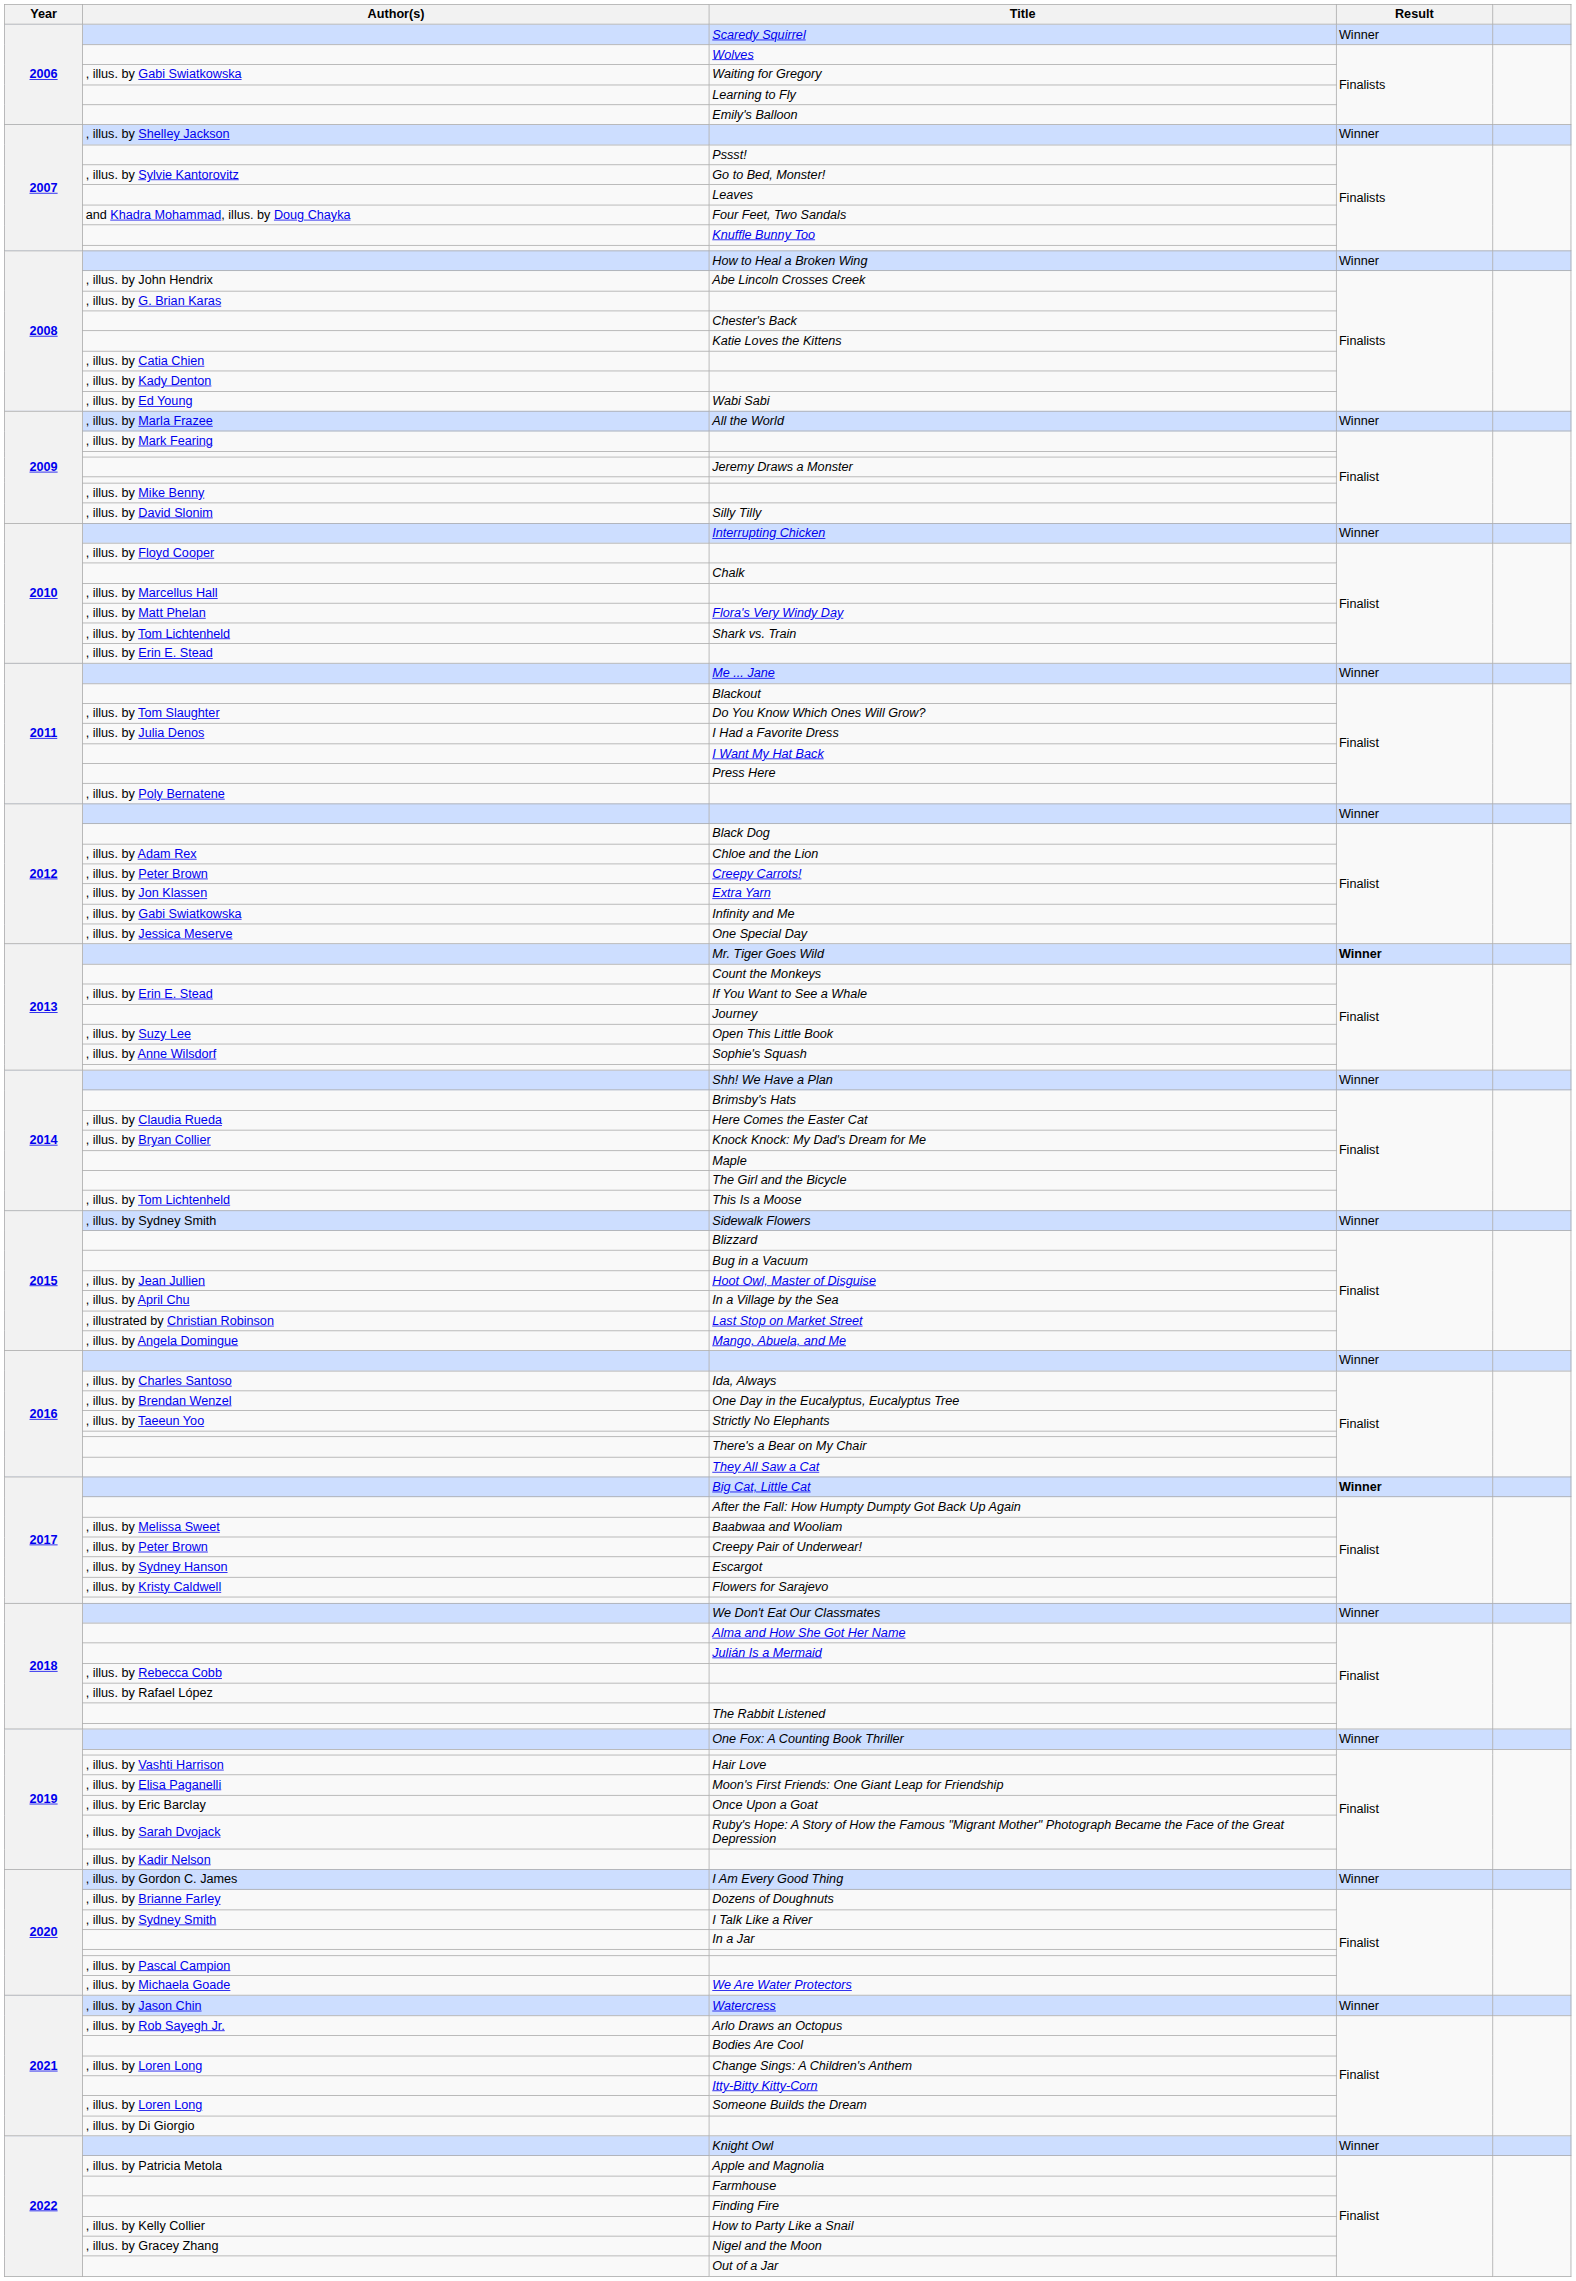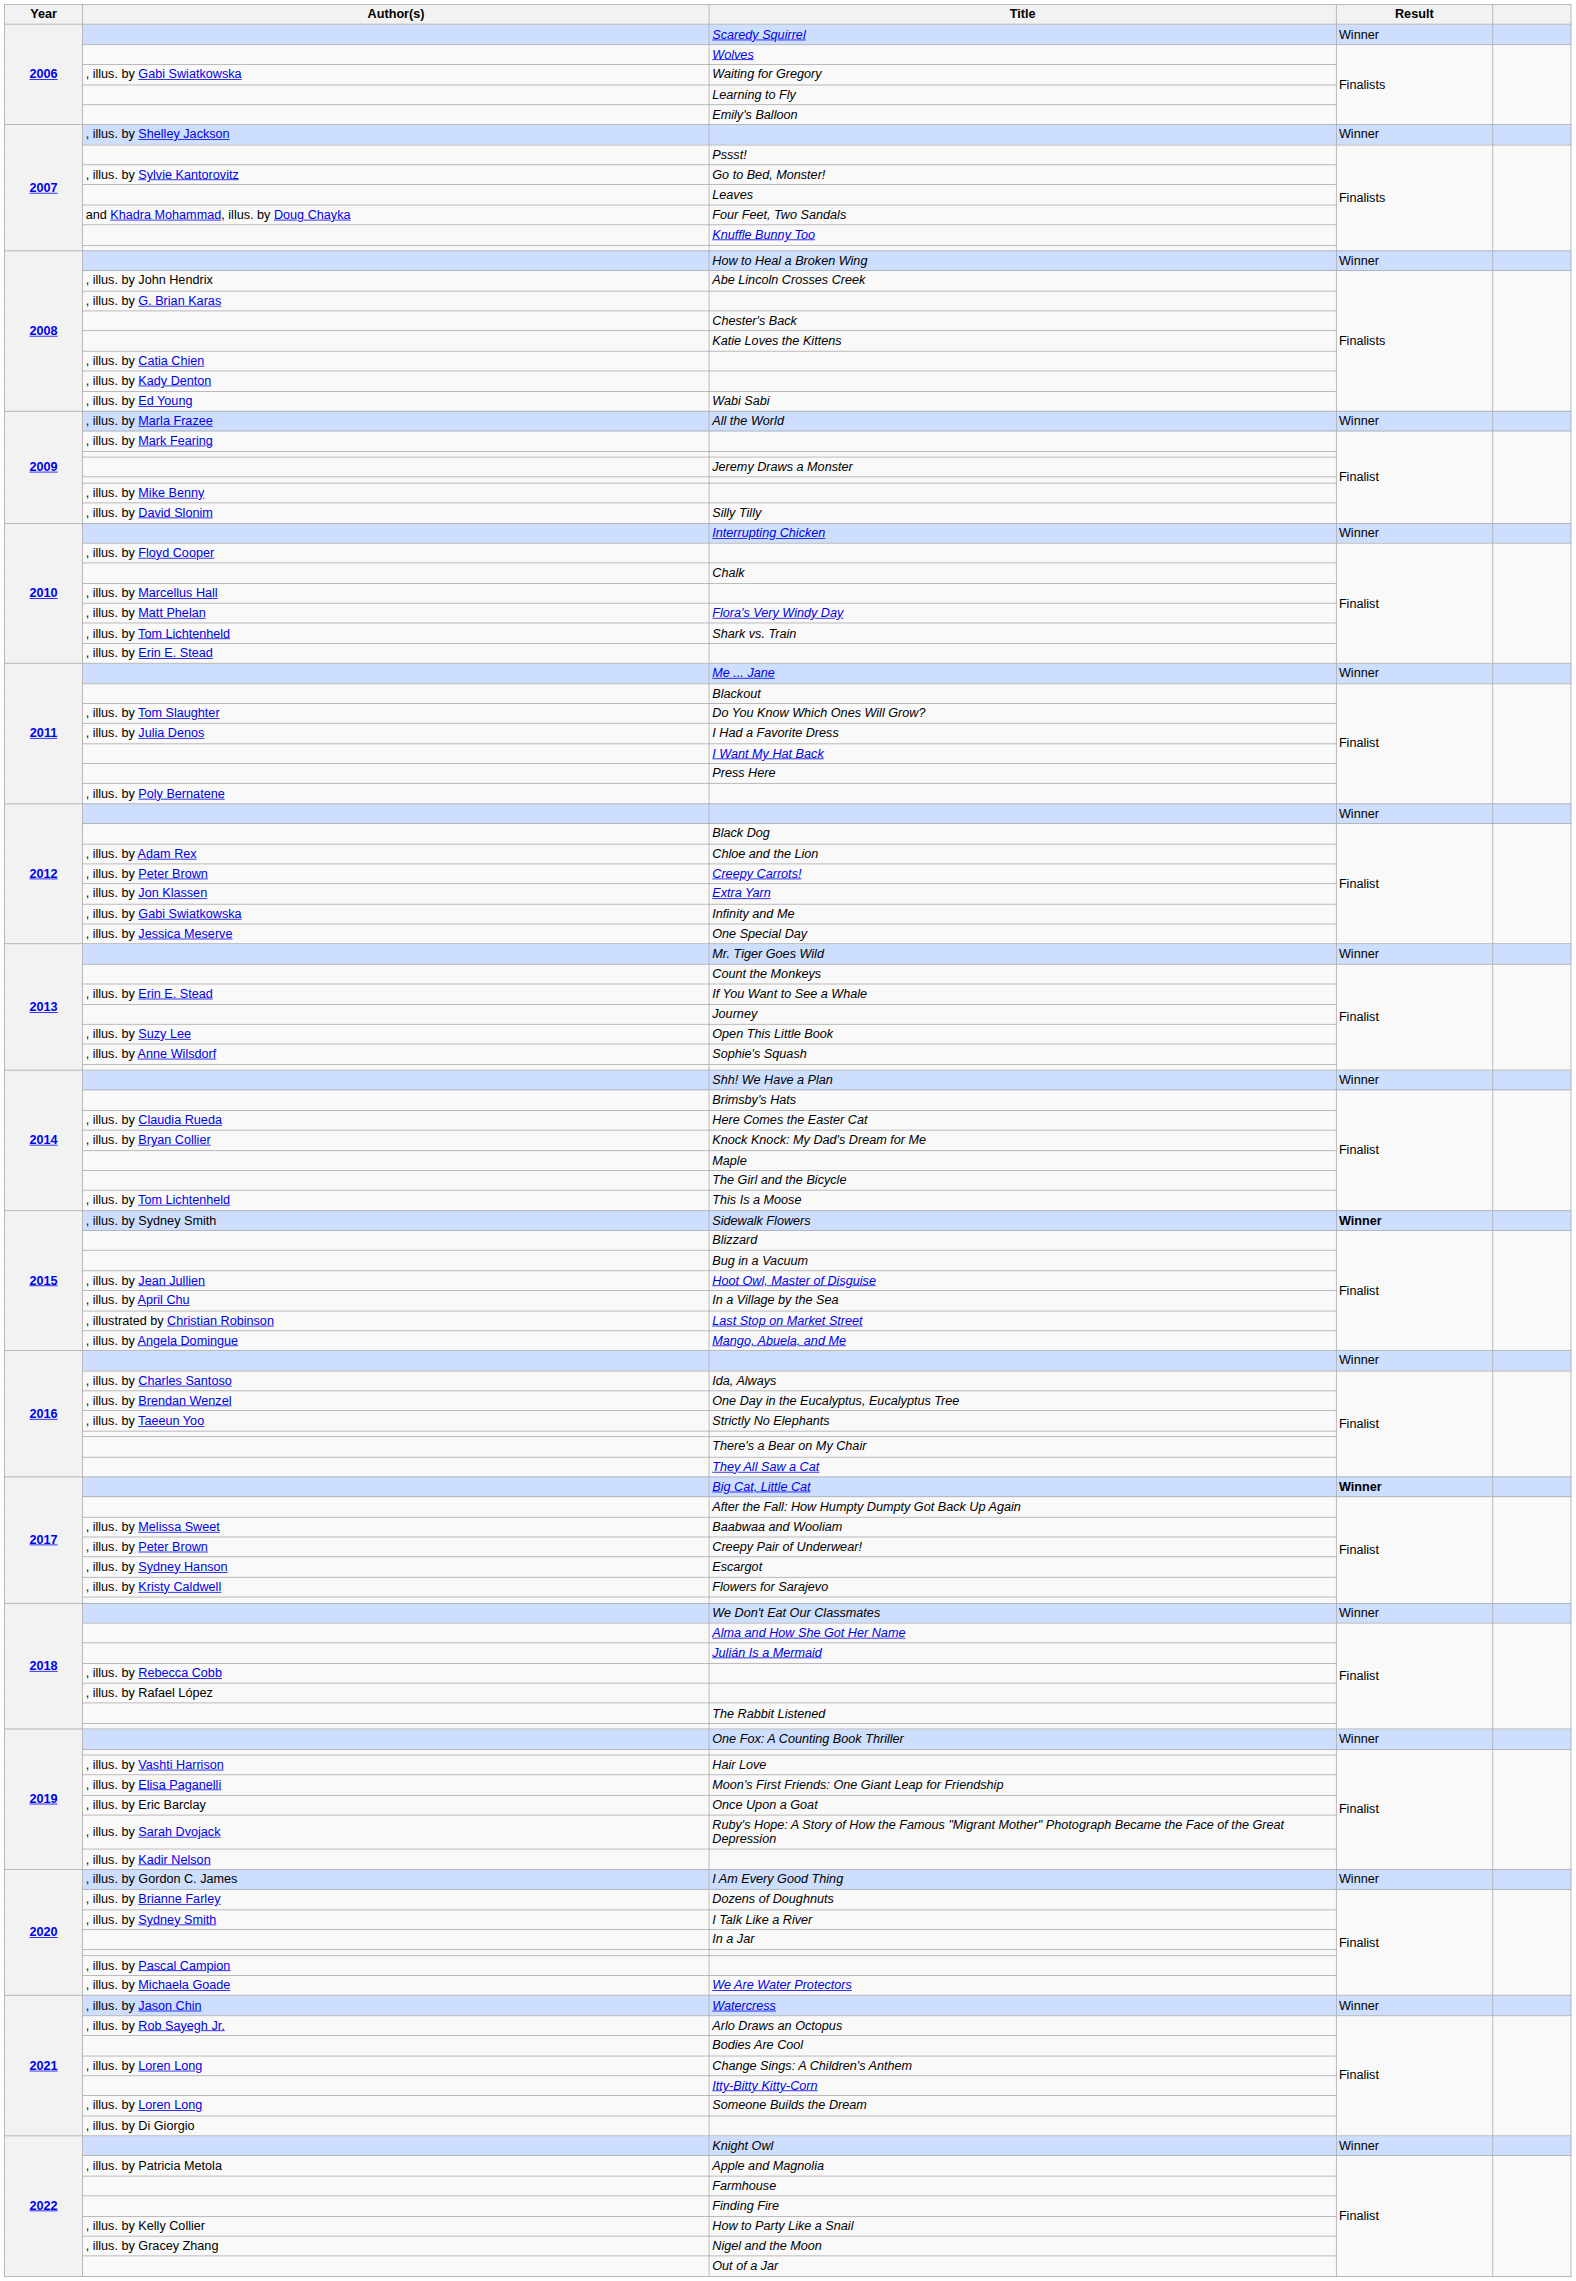Mr. Tiger Goes Wild | Result: bold -> normal
Sidewalk Flowers | Result: normal -> bold
